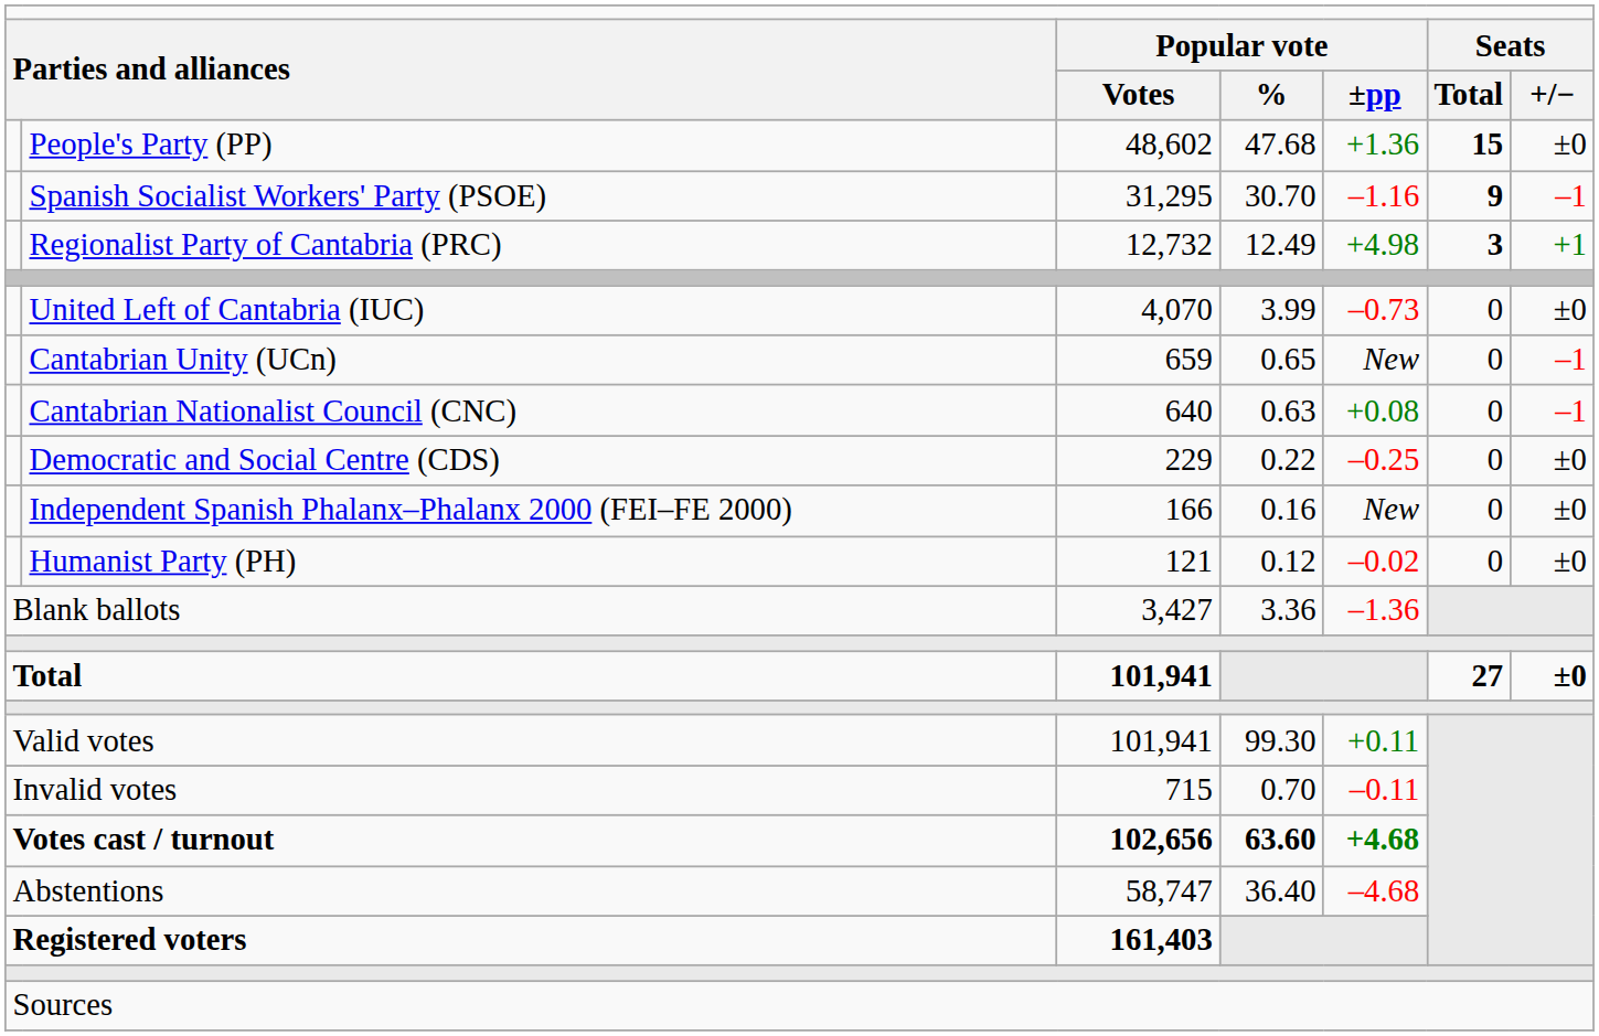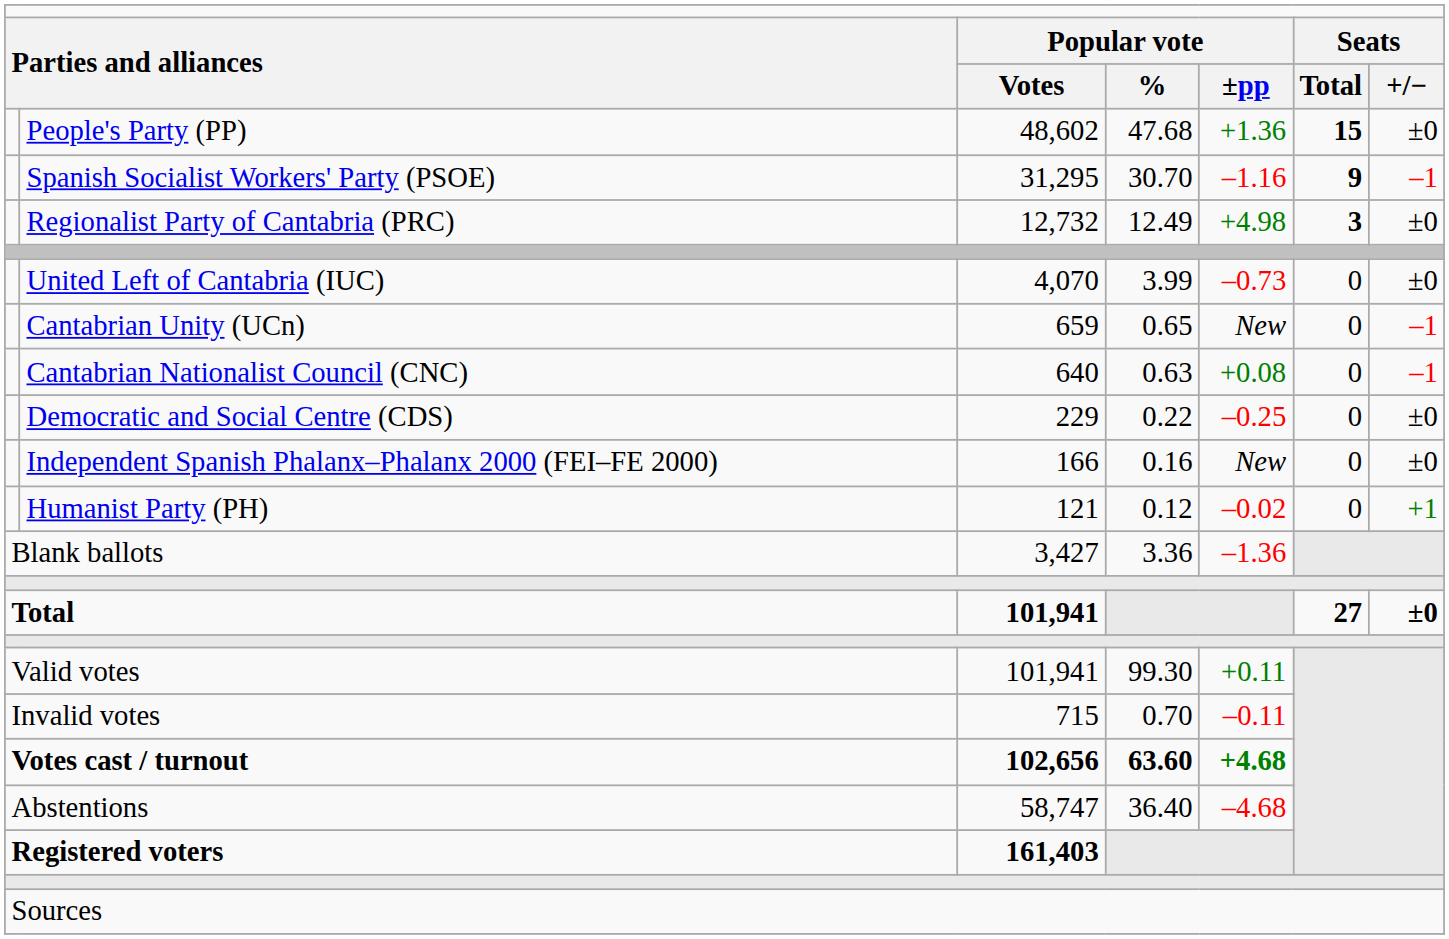Regionalist Party of Cantabria (PRC) | column 7: +1 -> ±0
Humanist Party (PH) | column 7: ±0 -> +1
